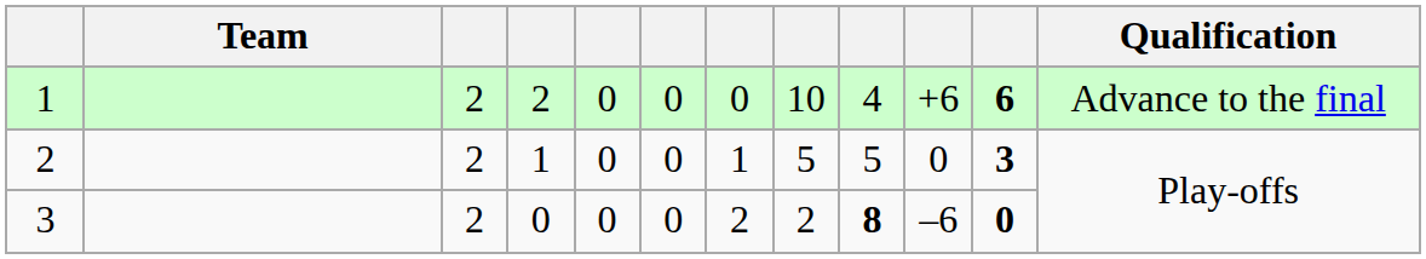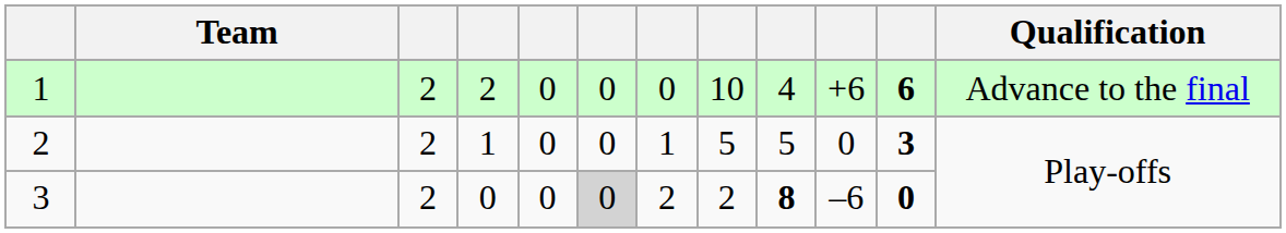row 4 | column 6: no background -> lightgrey background
